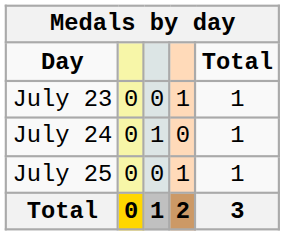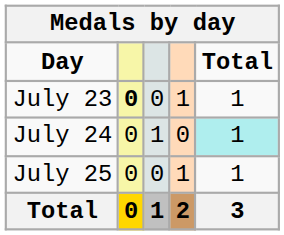July 23 | column 2: normal -> bold
July 24 | Total: no background -> paleturquoise background
